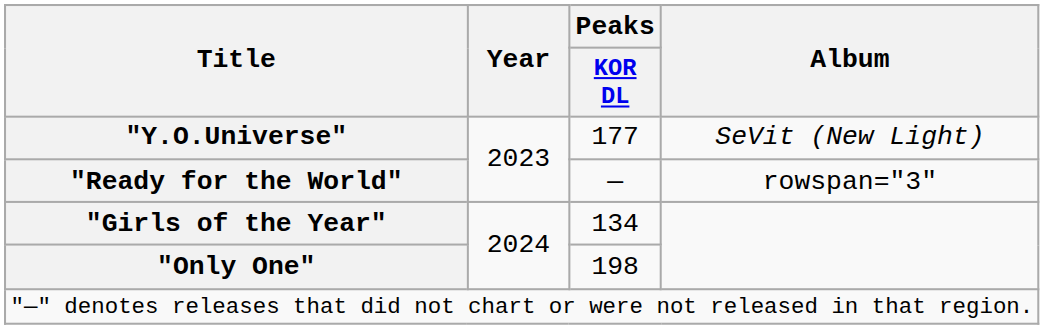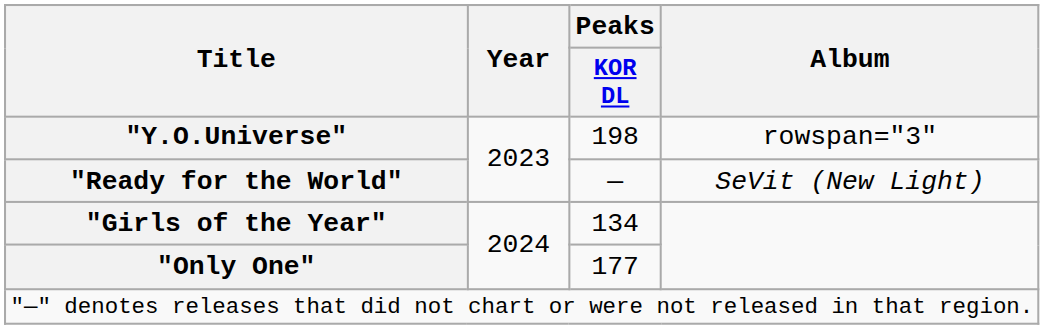"Y.O.Universe" | Peaks / KOR DL: 177 -> 198
"Y.O.Universe" | Album: SeVit (New Light) -> rowspan="3"
"Ready for the World" | Album: rowspan="3" -> SeVit (New Light)
"Only One" | Peaks / KOR DL: 198 -> 177
